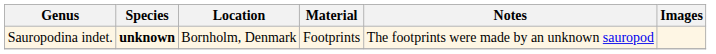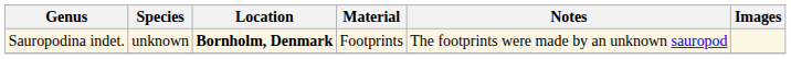Sauropodina indet. | Species: bold -> normal
Sauropodina indet. | Location: normal -> bold
